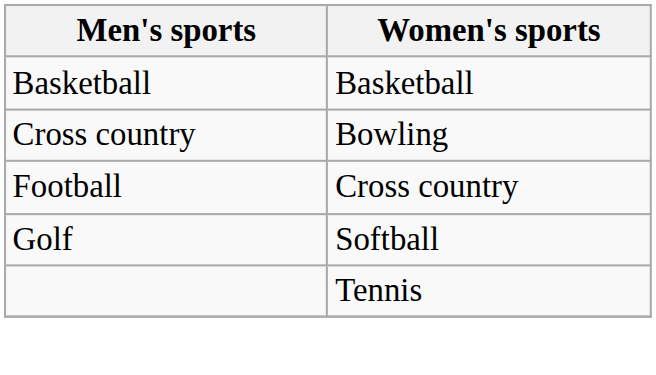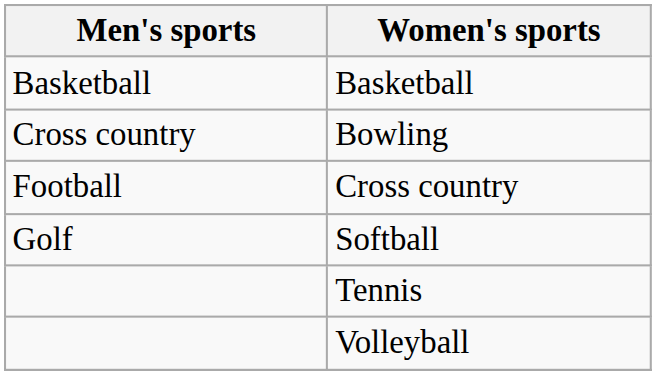+ row: Volleyball
